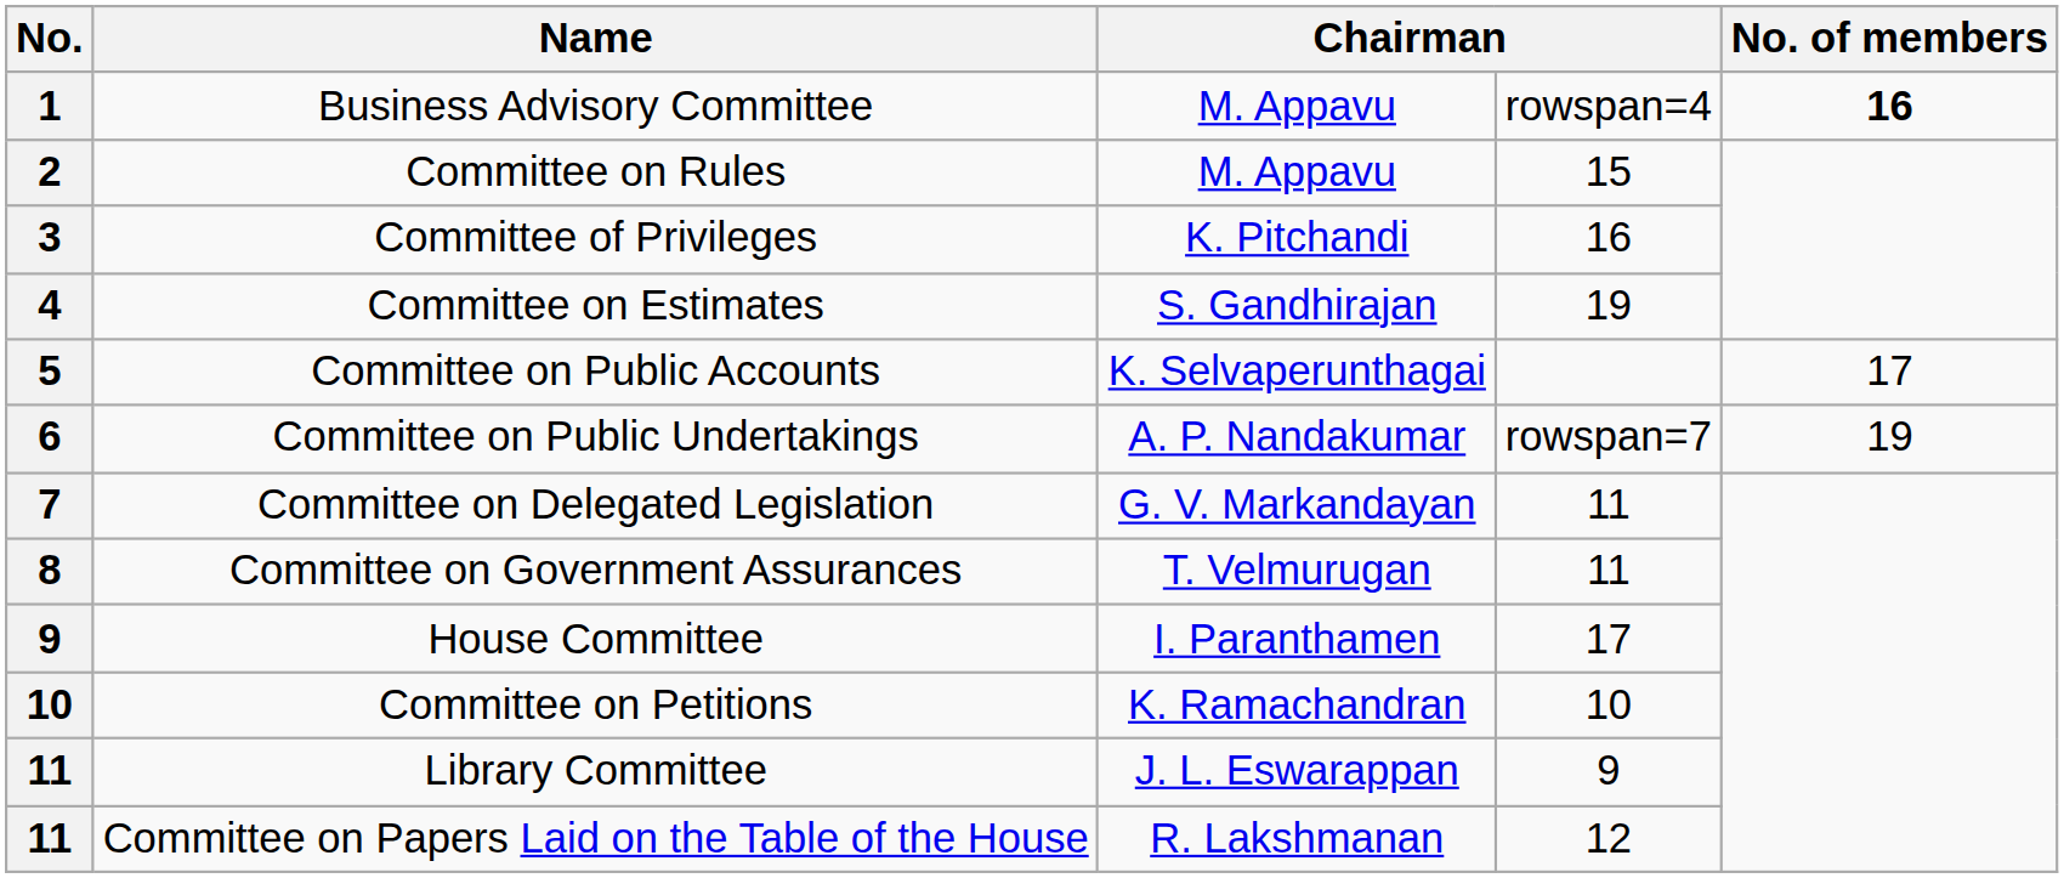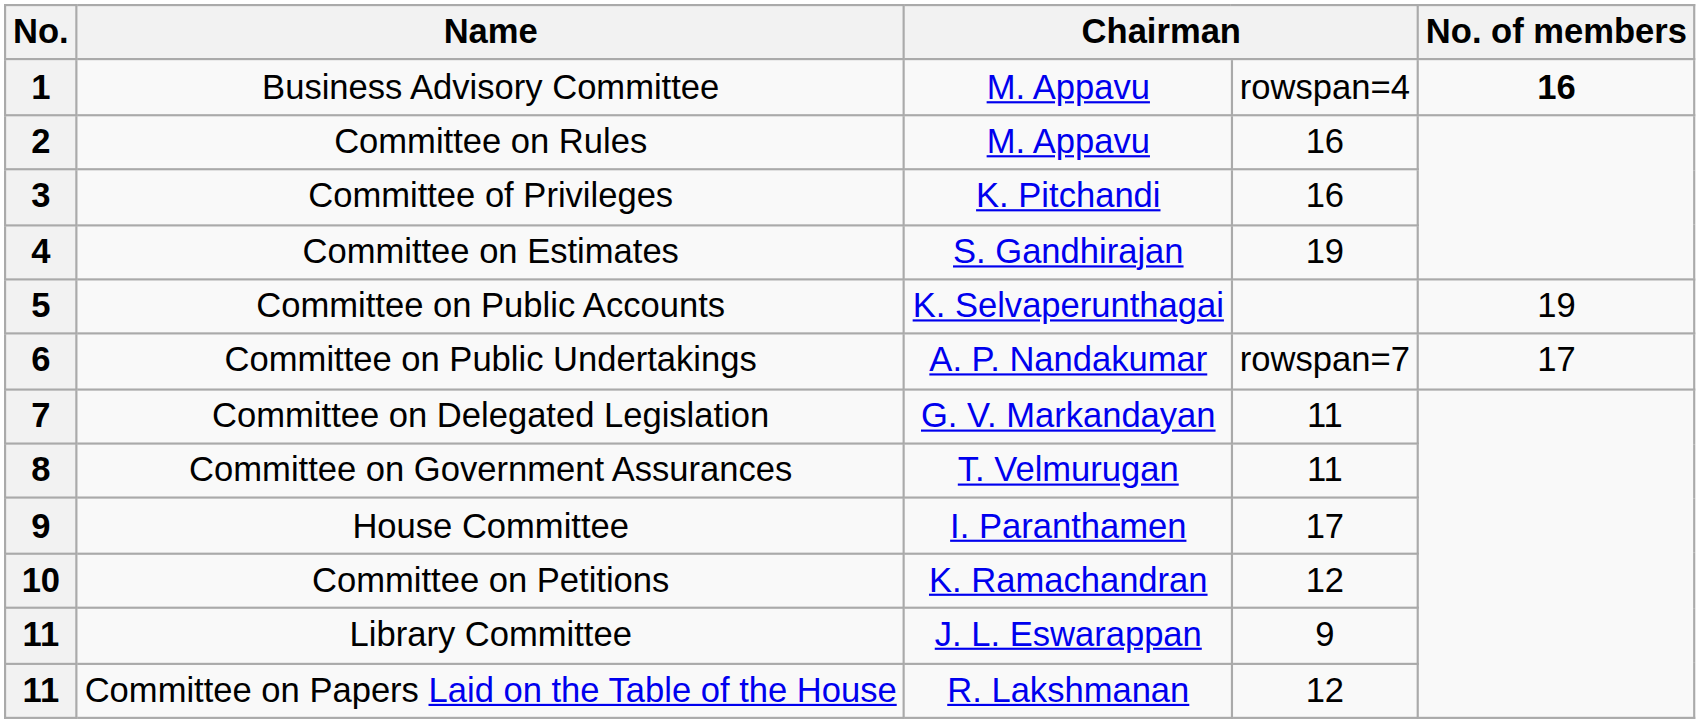Committee on Rules | column 4: 15 -> 16
Committee on Public Accounts | No. of members: 17 -> 19
Committee on Public Undertakings | No. of members: 19 -> 17
Committee on Petitions | column 4: 10 -> 12
